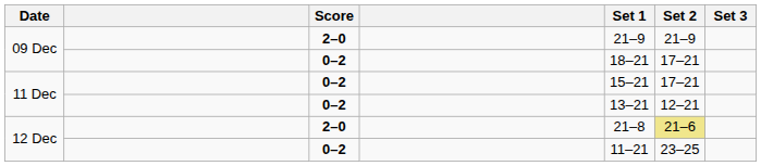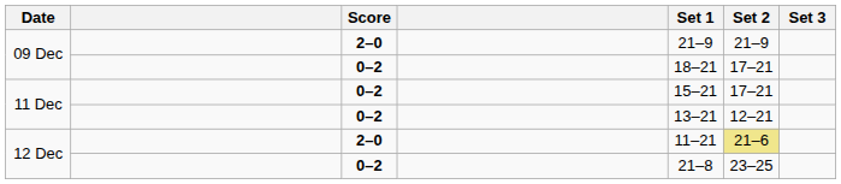12 Dec / 2–0 | Set 1: 21–8 -> 11–21
12 Dec / 0–2 | Set 1: 11–21 -> 21–8
